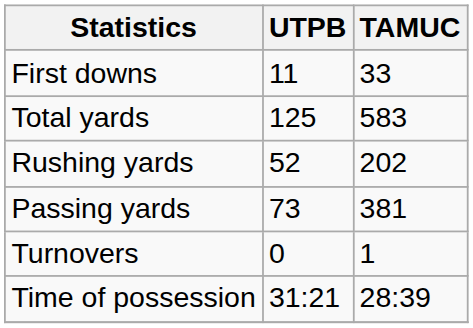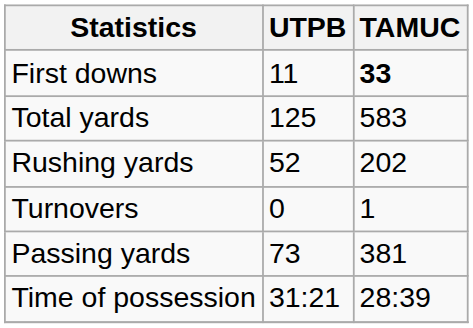First downs | TAMUC: normal -> bold
rows swapped: Passing yards <-> Turnovers
